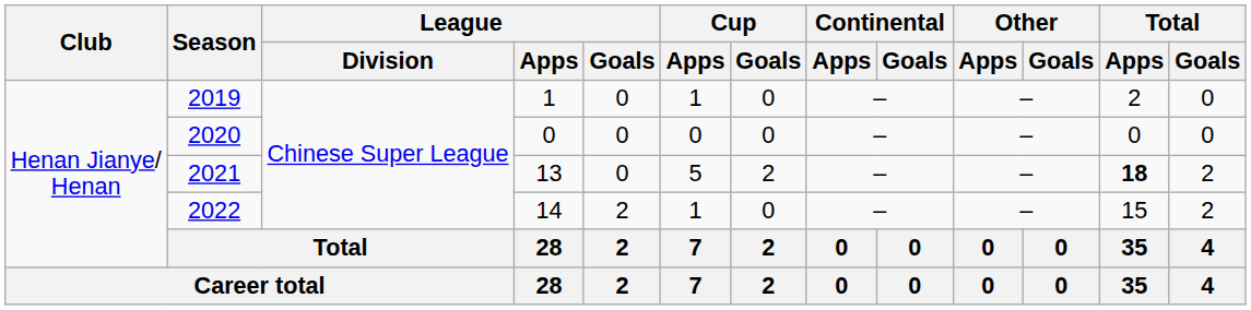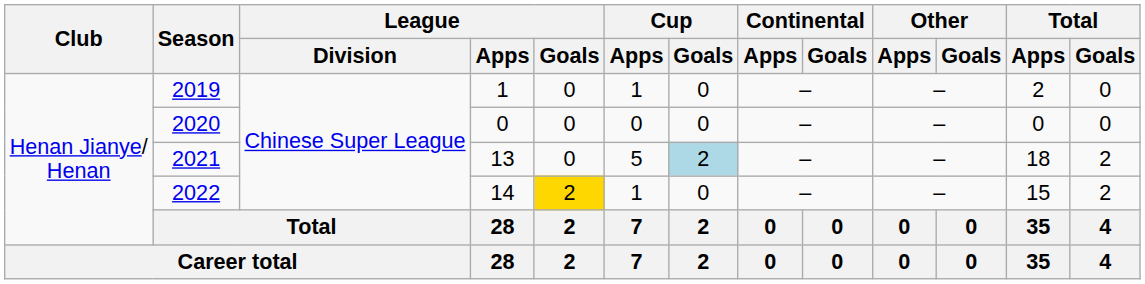2021 | Cup / Goals: no background -> lightblue background
2021 | Total / Apps: bold -> normal
2022 | League / Goals: no background -> gold background
